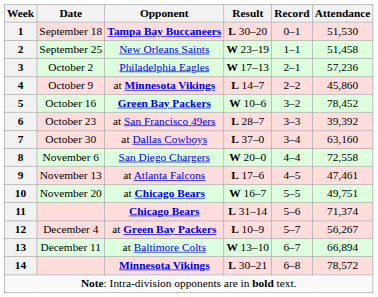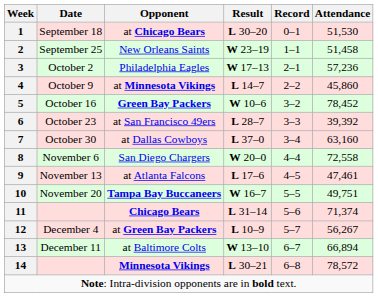1 | Opponent: Tampa Bay Buccaneers -> at Chicago Bears
10 | Opponent: at Chicago Bears -> Tampa Bay Buccaneers
